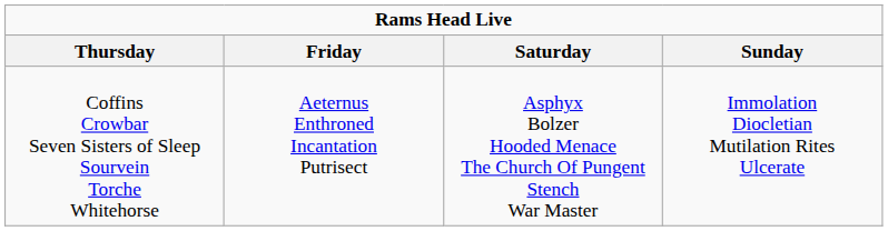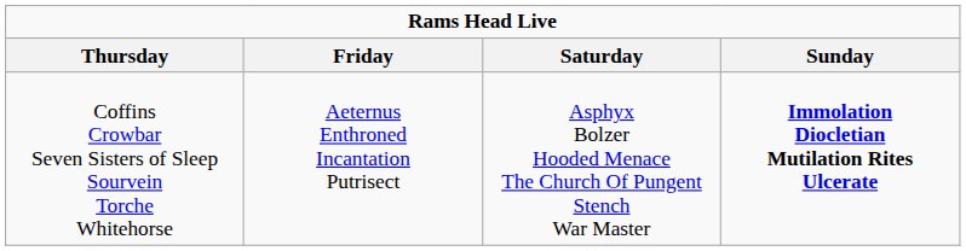row 3 | Sunday: normal -> bold
